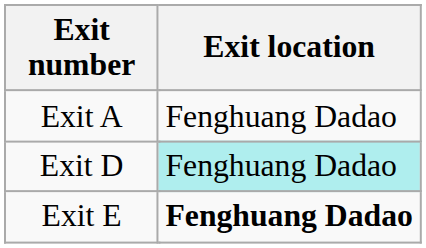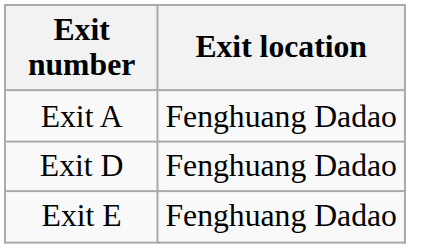Exit D | Exit location: paleturquoise background -> no background
Exit E | Exit location: bold -> normal
